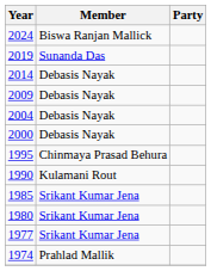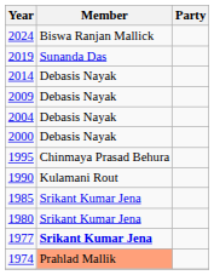1977 | Member: normal -> bold
1974 | Member: no background -> lightsalmon background
